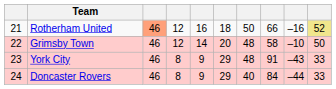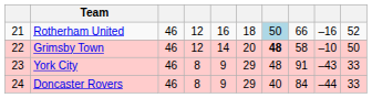Rotherham United | column 3: lightsalmon background -> no background
Rotherham United | column 7: no background -> lightblue background
Rotherham United | column 10: khaki background -> no background
Grimsby Town | column 7: normal -> bold
